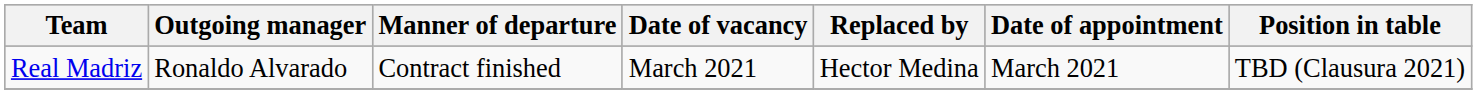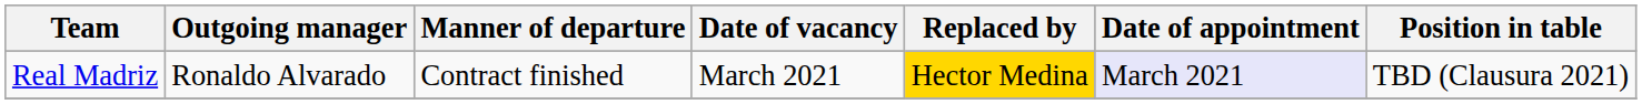Real Madriz | Replaced by: no background -> gold background
Real Madriz | Date of appointment: no background -> lavender background
